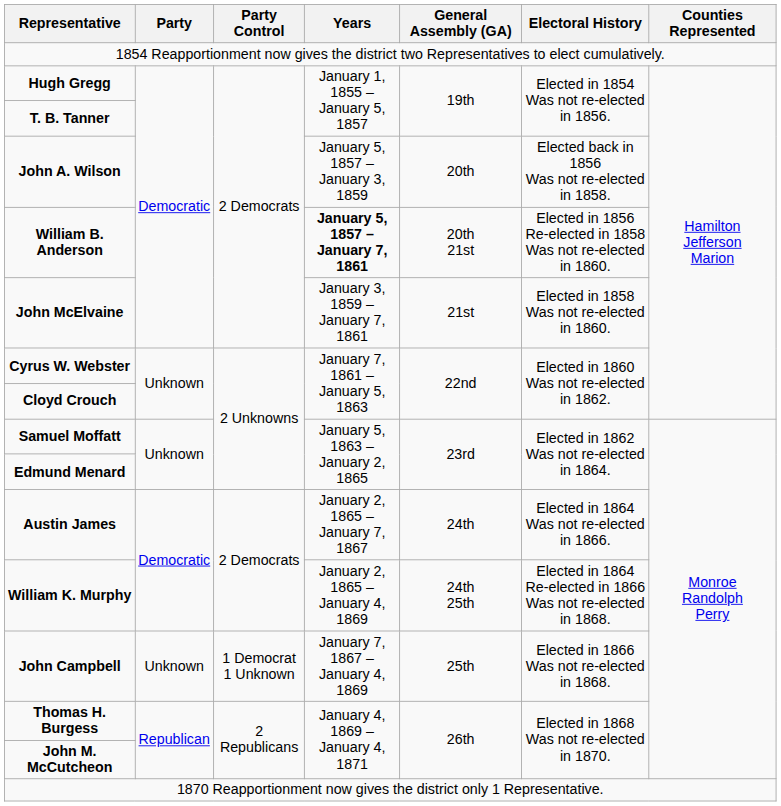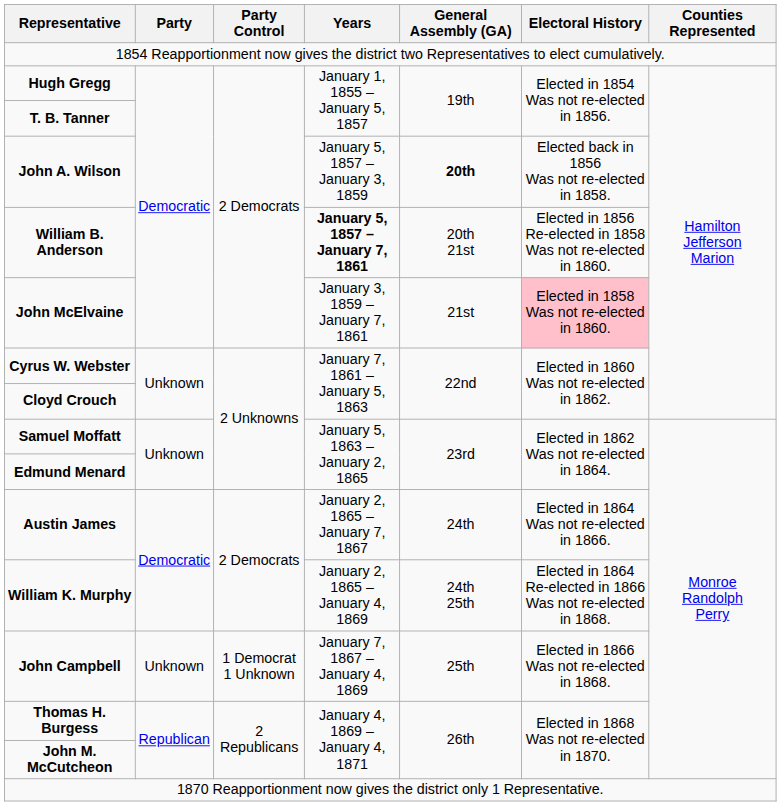John A. Wilson | General Assembly (GA): normal -> bold
John McElvaine | Electoral History: no background -> pink background
